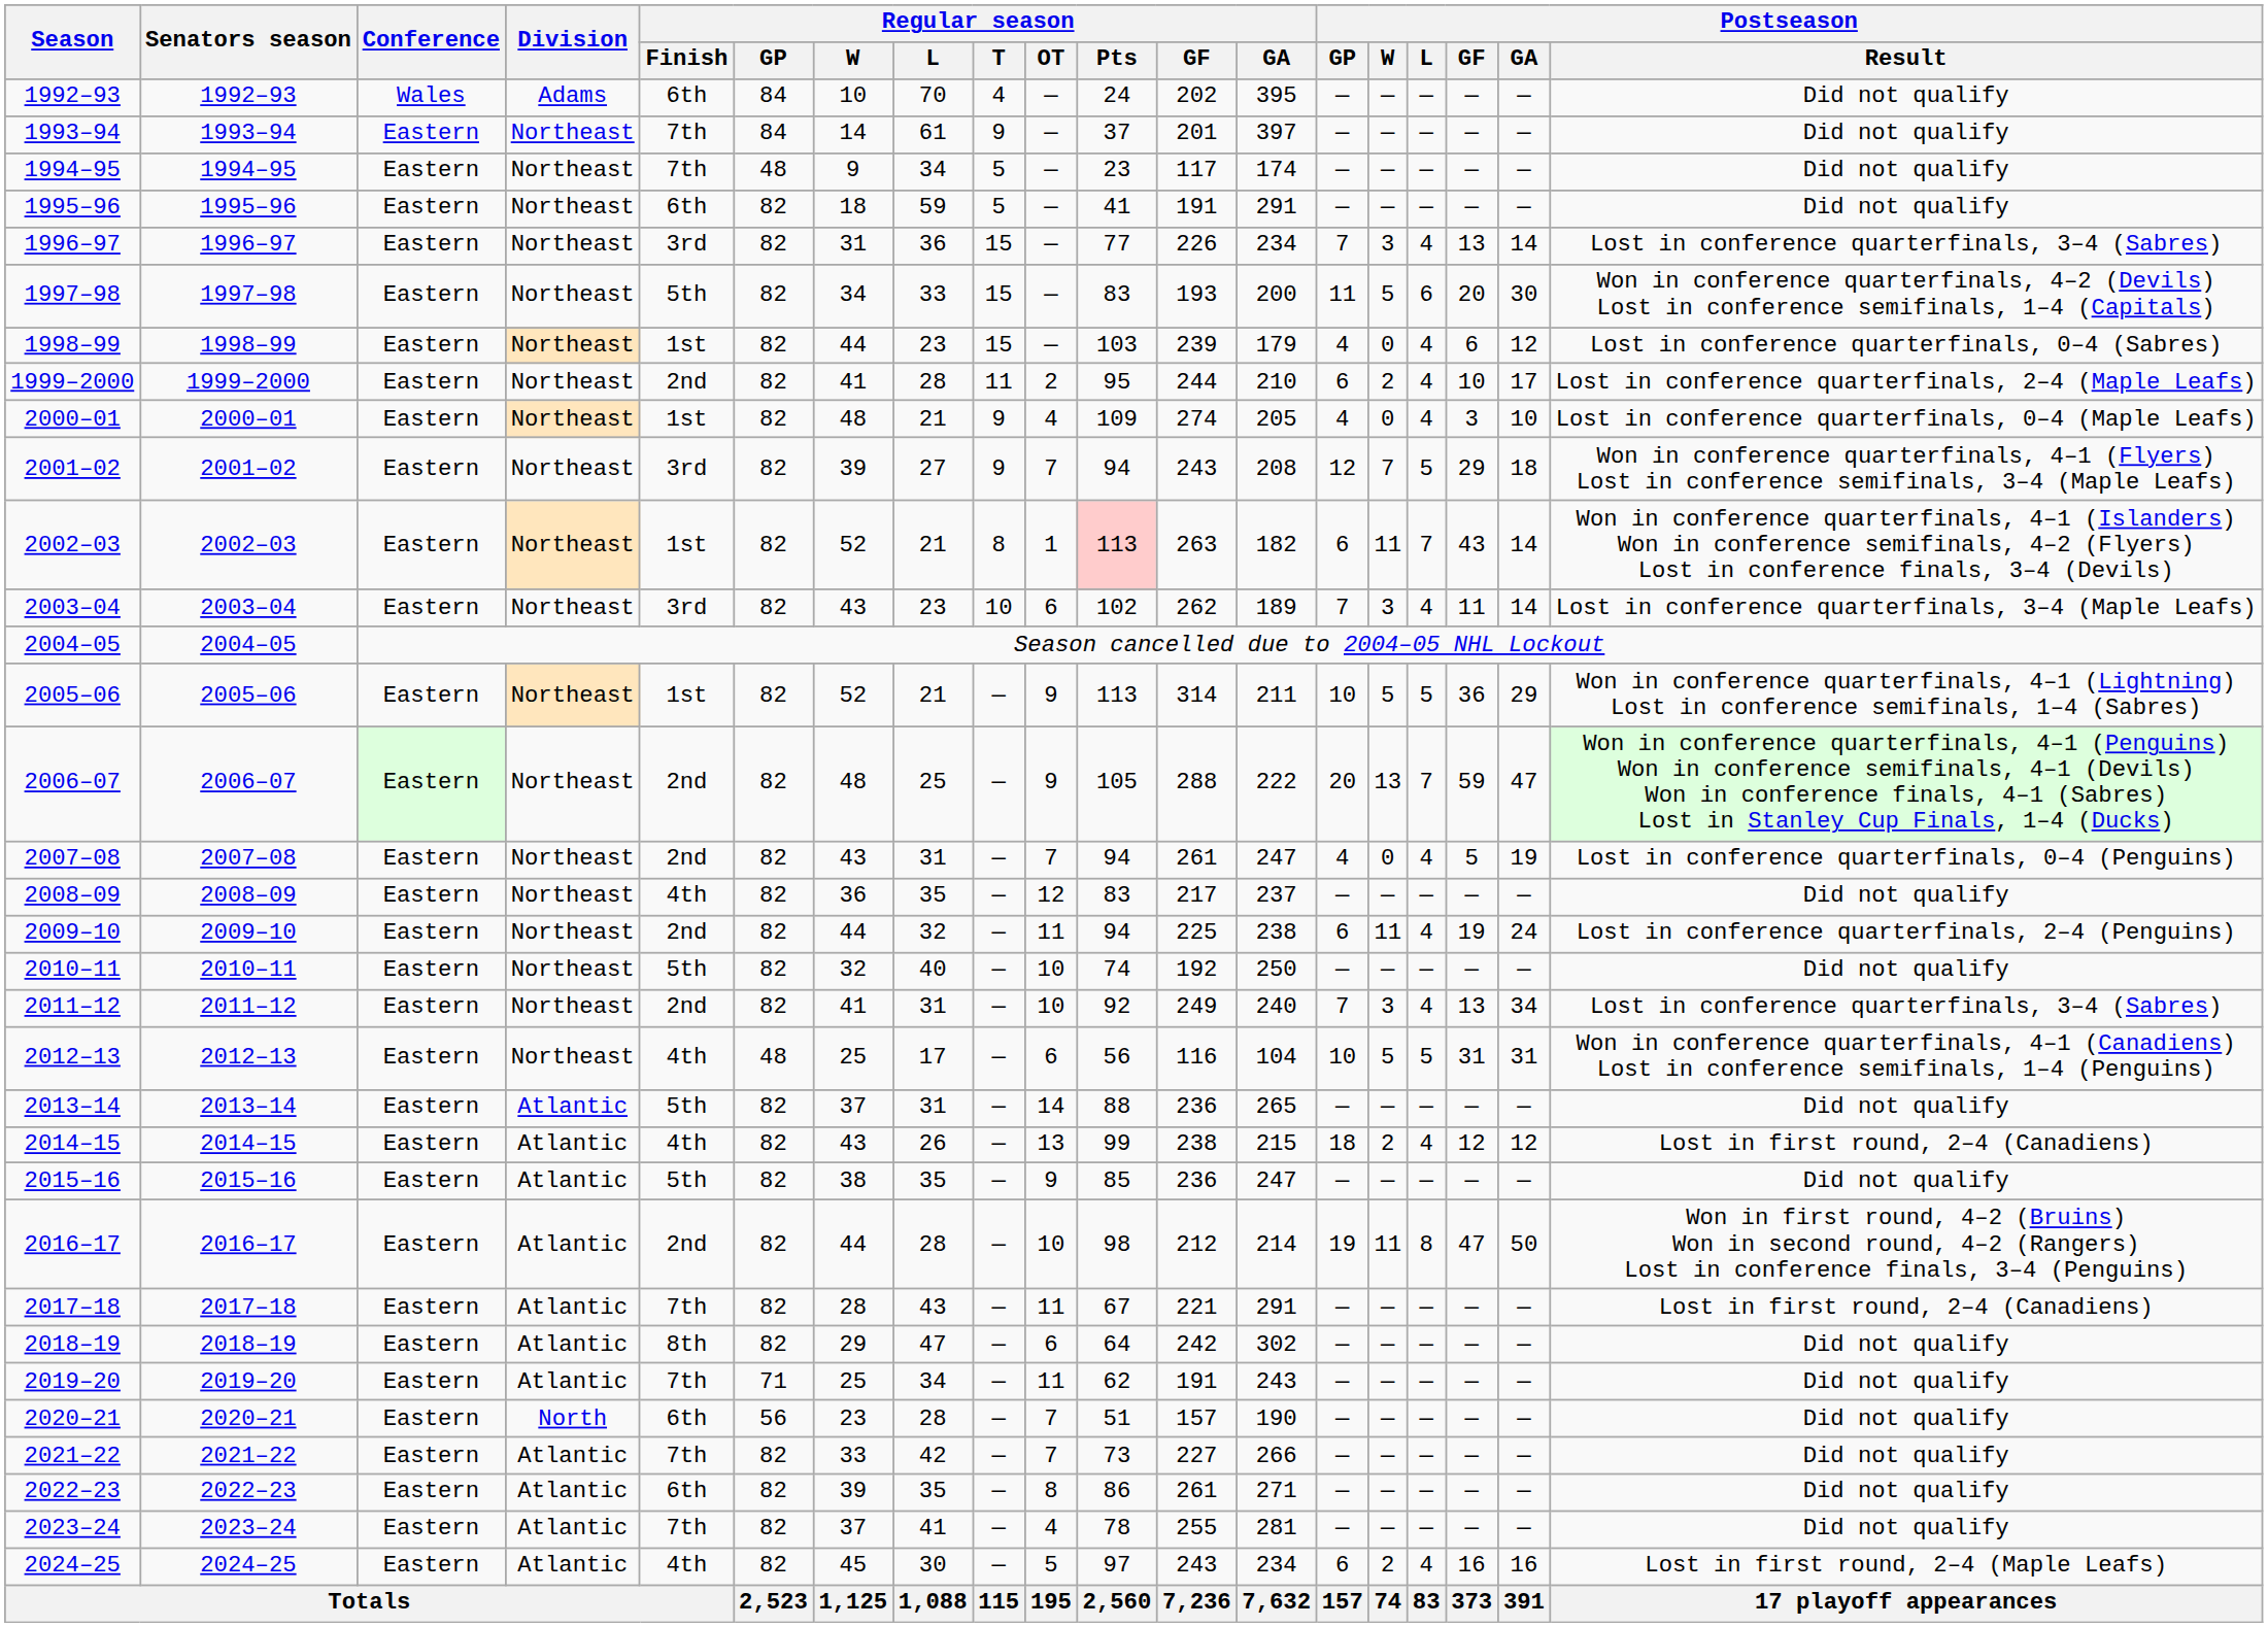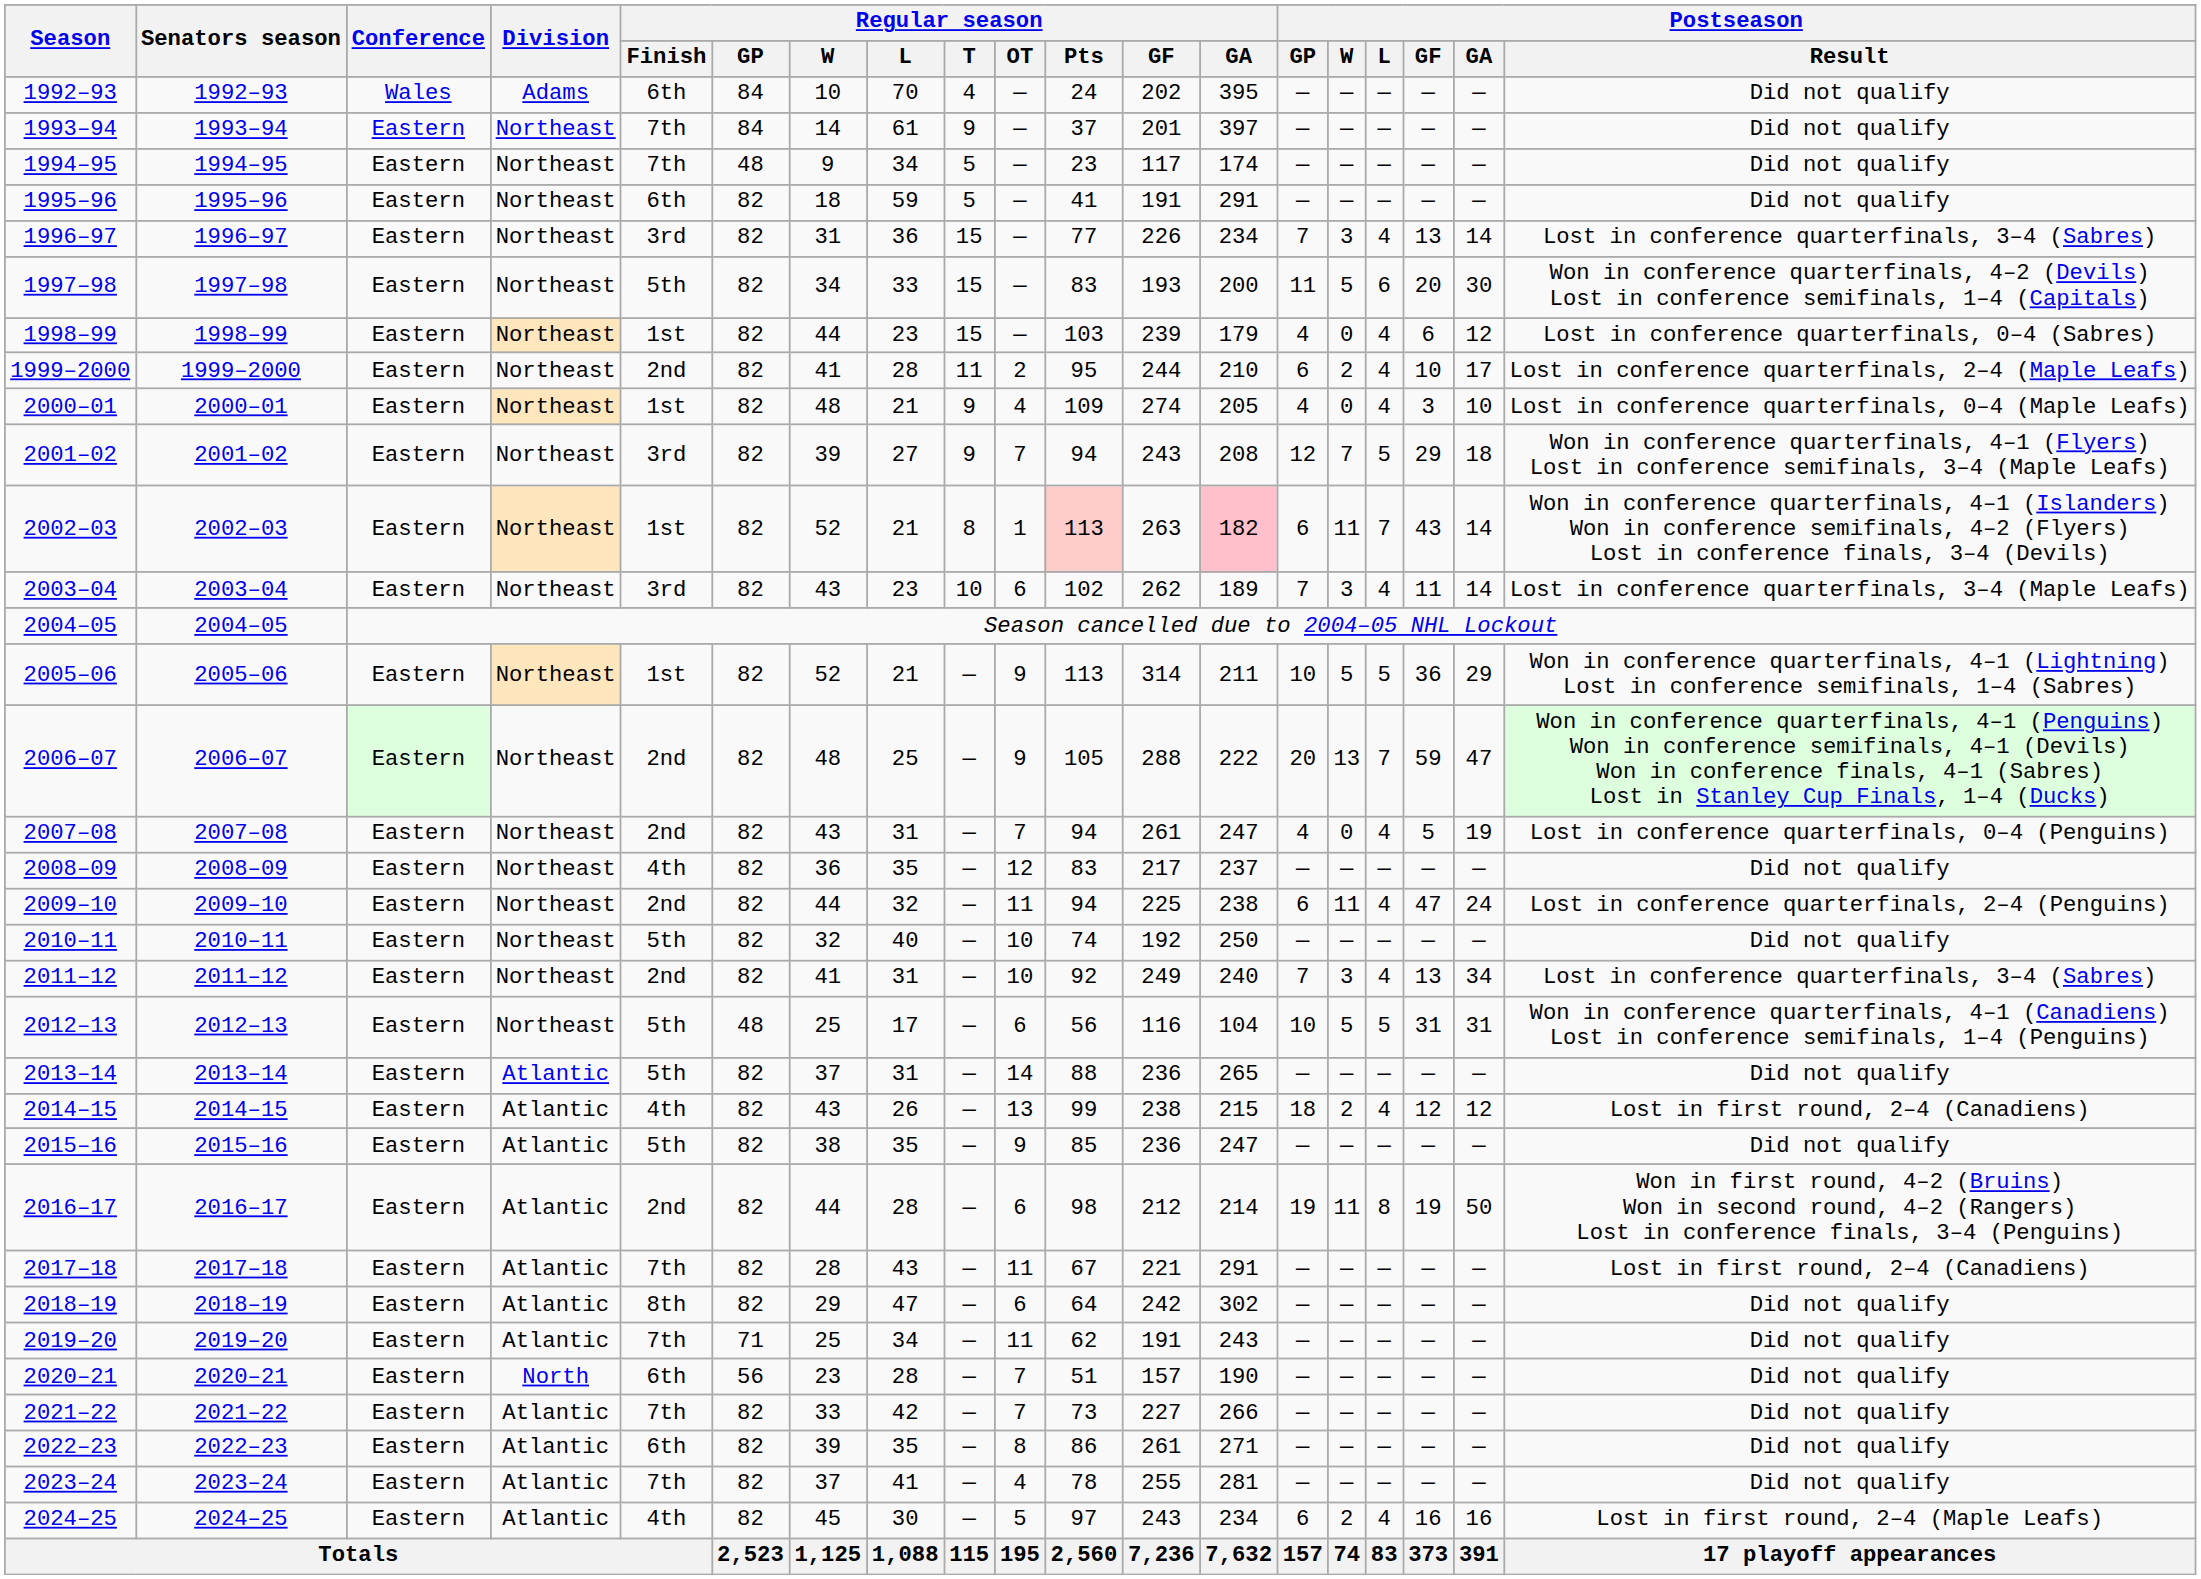row 13 | Regular season / GA: no background -> pink background
row 20 | Postseason / GF: 19 -> 47
row 23 | Regular season / Finish: 4th -> 5th
row 27 | Regular season / OT: 10 -> 6
row 27 | Postseason / GF: 47 -> 19
